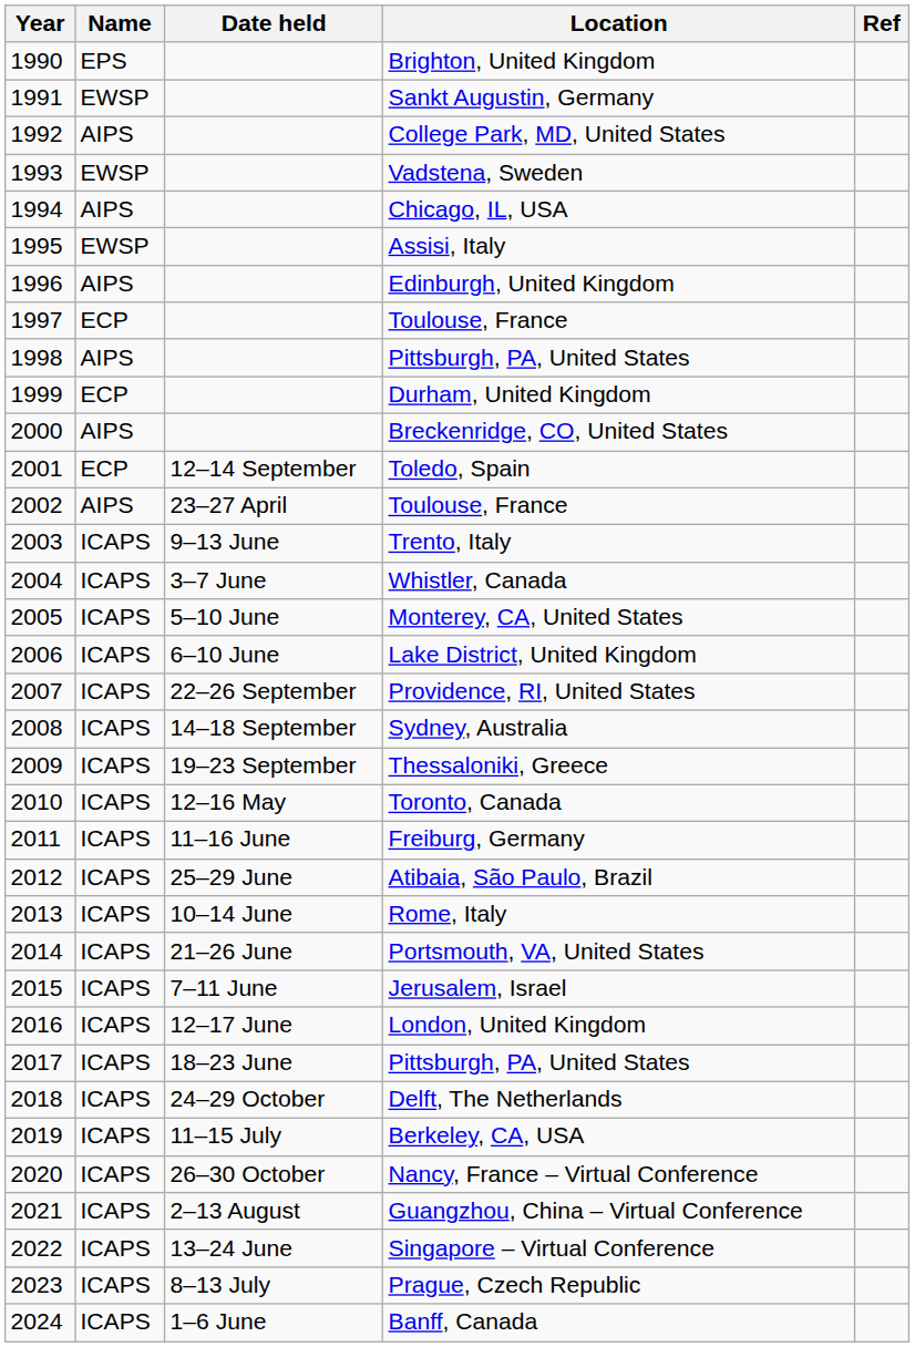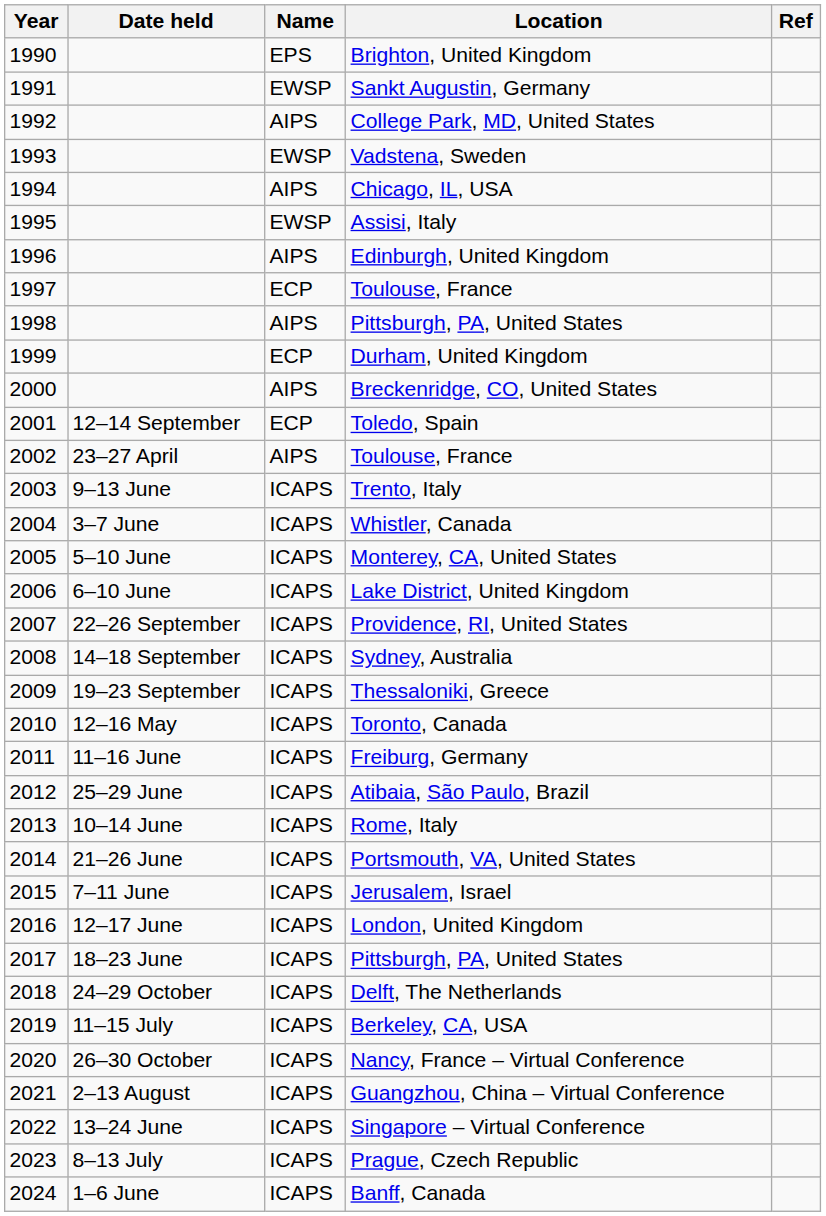columns swapped: Date held <-> Name
